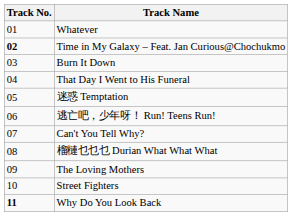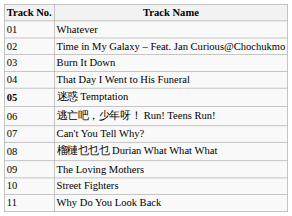Time in My Galaxy – Feat. Jan Curious@Chochukmo | Track No.: bold -> normal
迷惑 Temptation | Track No.: normal -> bold
Why Do You Look Back | Track No.: bold -> normal
